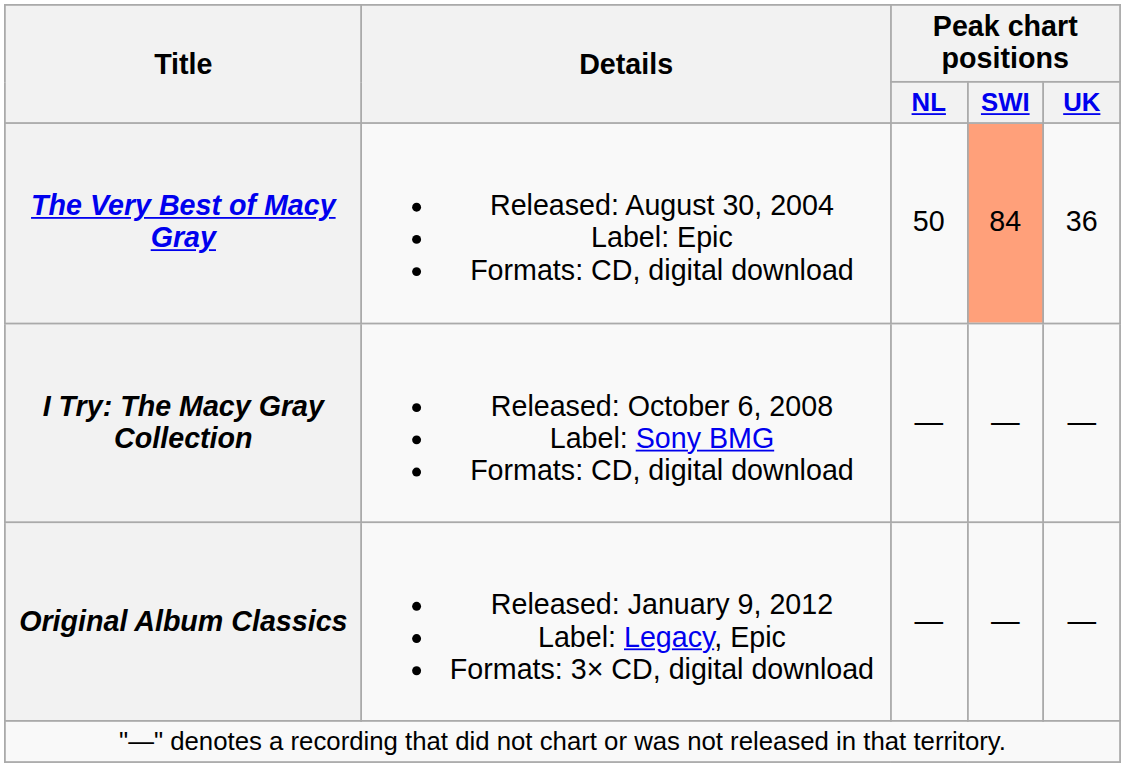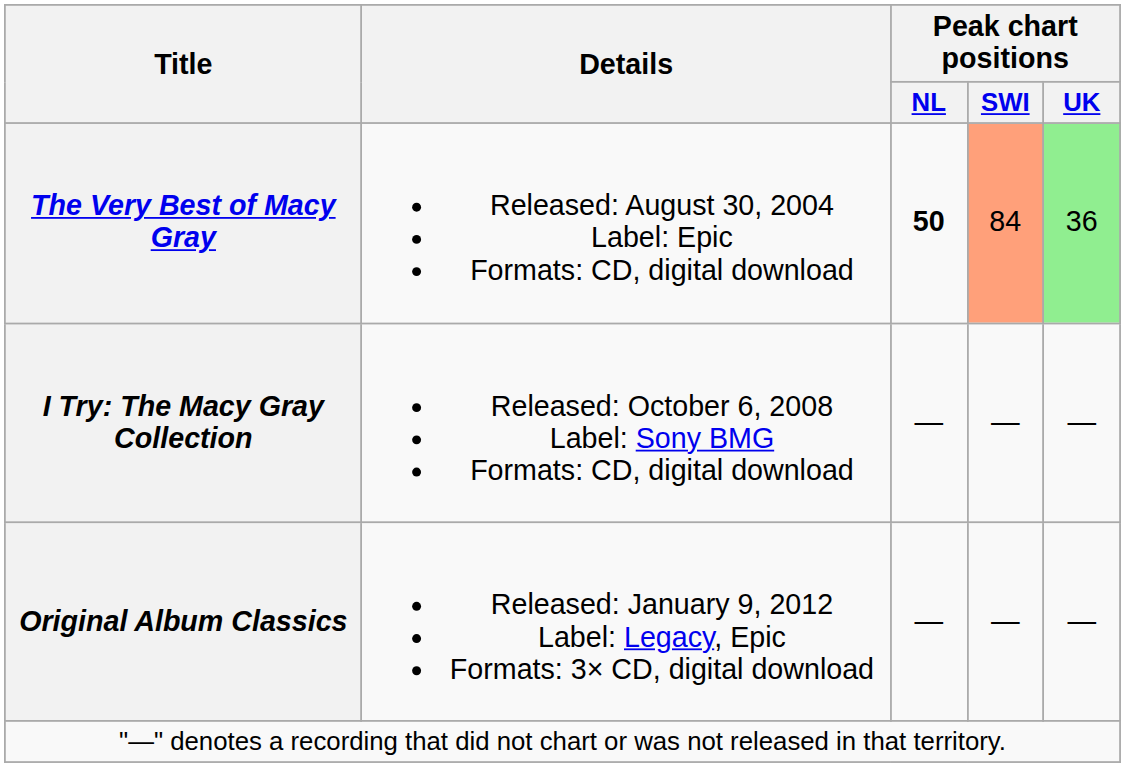The Very Best of Macy Gray | Peak chart positions / NL: normal -> bold
The Very Best of Macy Gray | Peak chart positions / UK: no background -> lightgreen background
